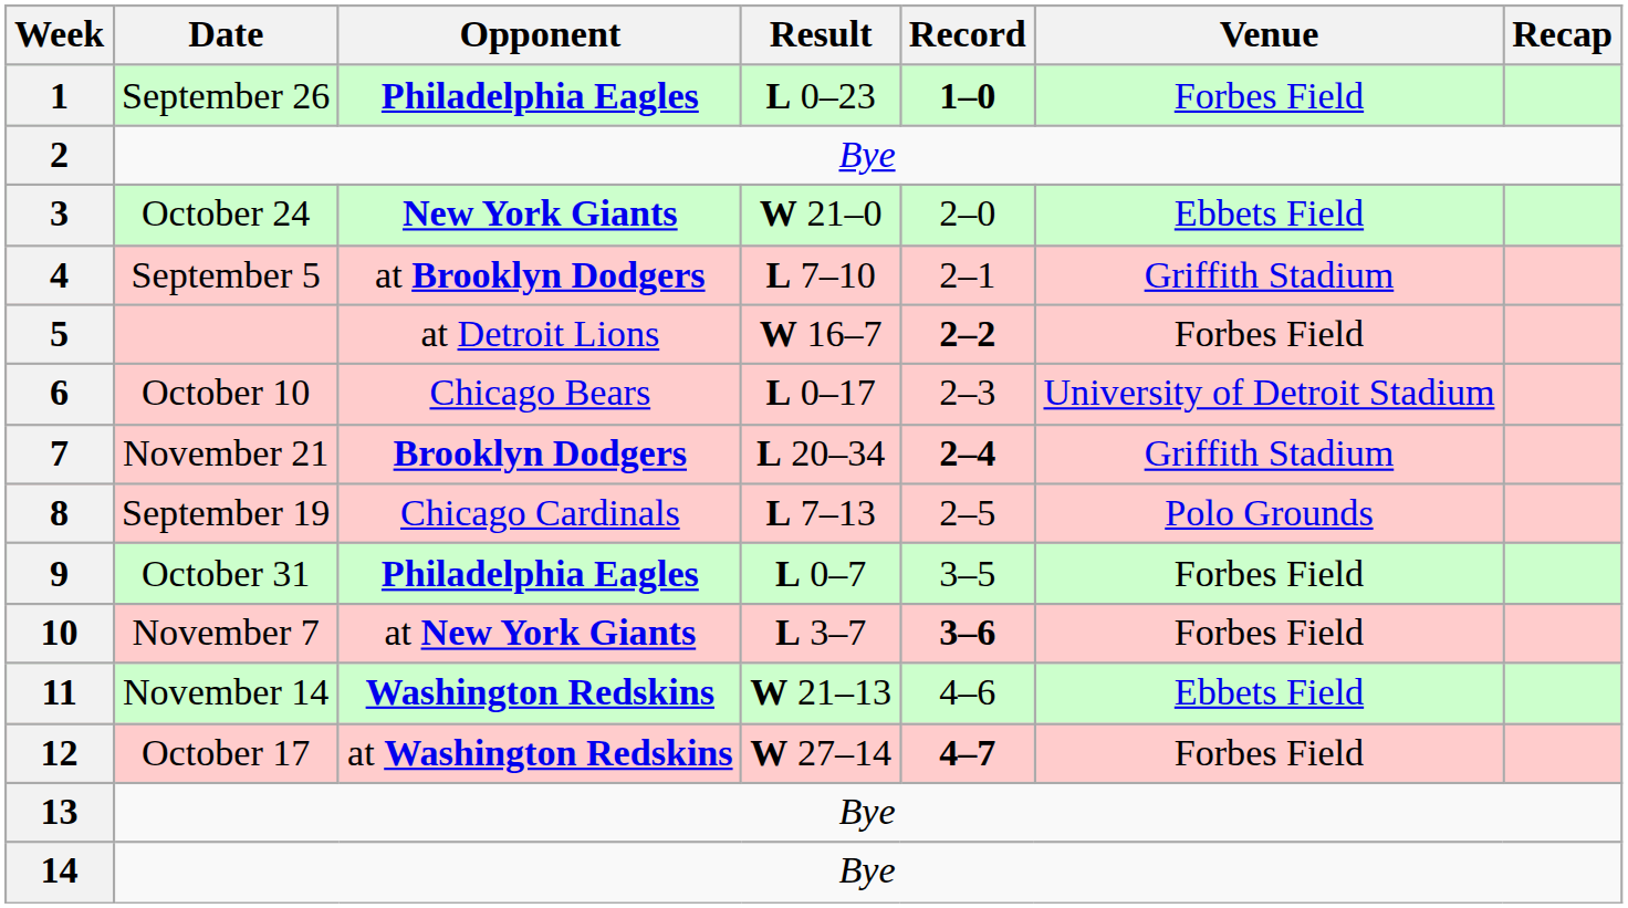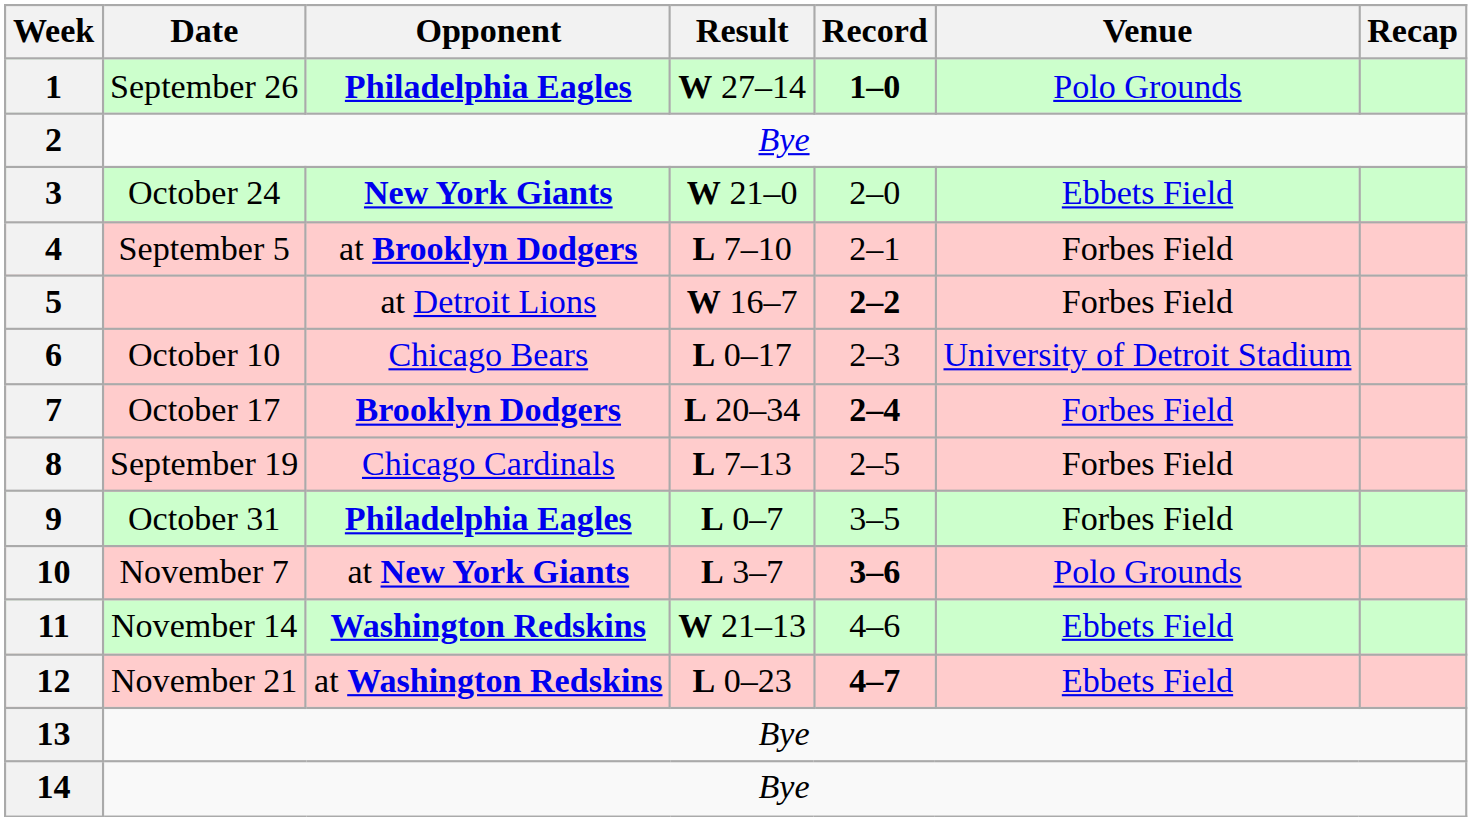1 | Result: L 0–23 -> W 27–14
1 | Venue: Forbes Field -> Polo Grounds
4 | Venue: Griffith Stadium -> Forbes Field
7 | Date: November 21 -> October 17
7 | Venue: Griffith Stadium -> Forbes Field
8 | Venue: Polo Grounds -> Forbes Field
10 | Venue: Forbes Field -> Polo Grounds
12 | Date: October 17 -> November 21
12 | Result: W 27–14 -> L 0–23
12 | Venue: Forbes Field -> Ebbets Field
